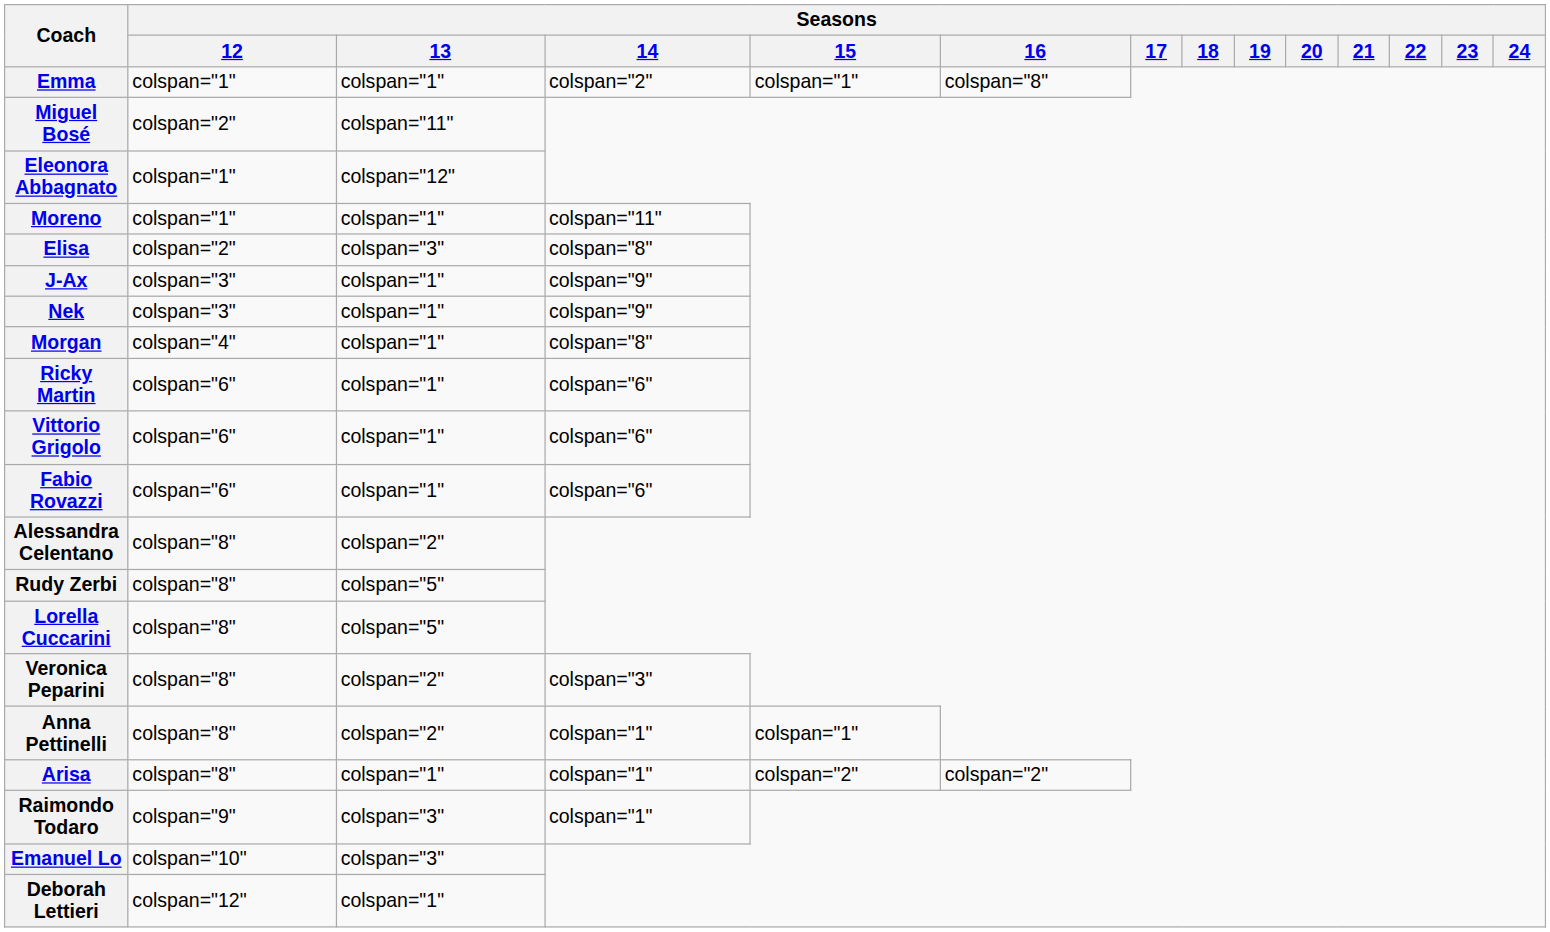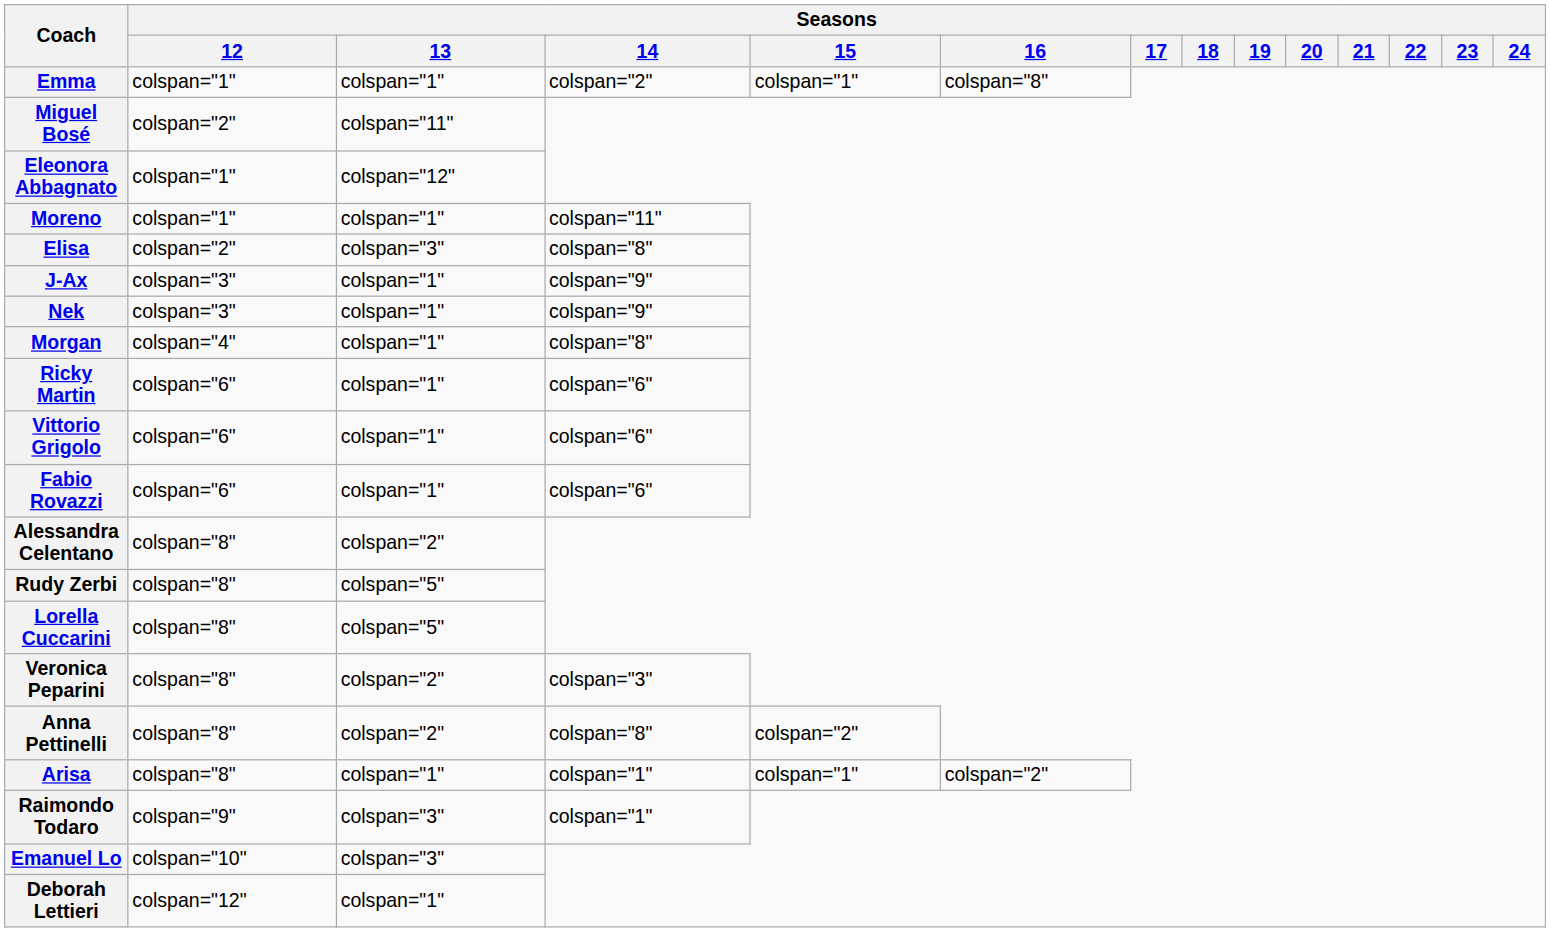Anna Pettinelli | Seasons / 14: colspan="1" -> colspan="8"
Anna Pettinelli | Seasons / 15: colspan="1" -> colspan="2"
Arisa | Seasons / 15: colspan="2" -> colspan="1"
